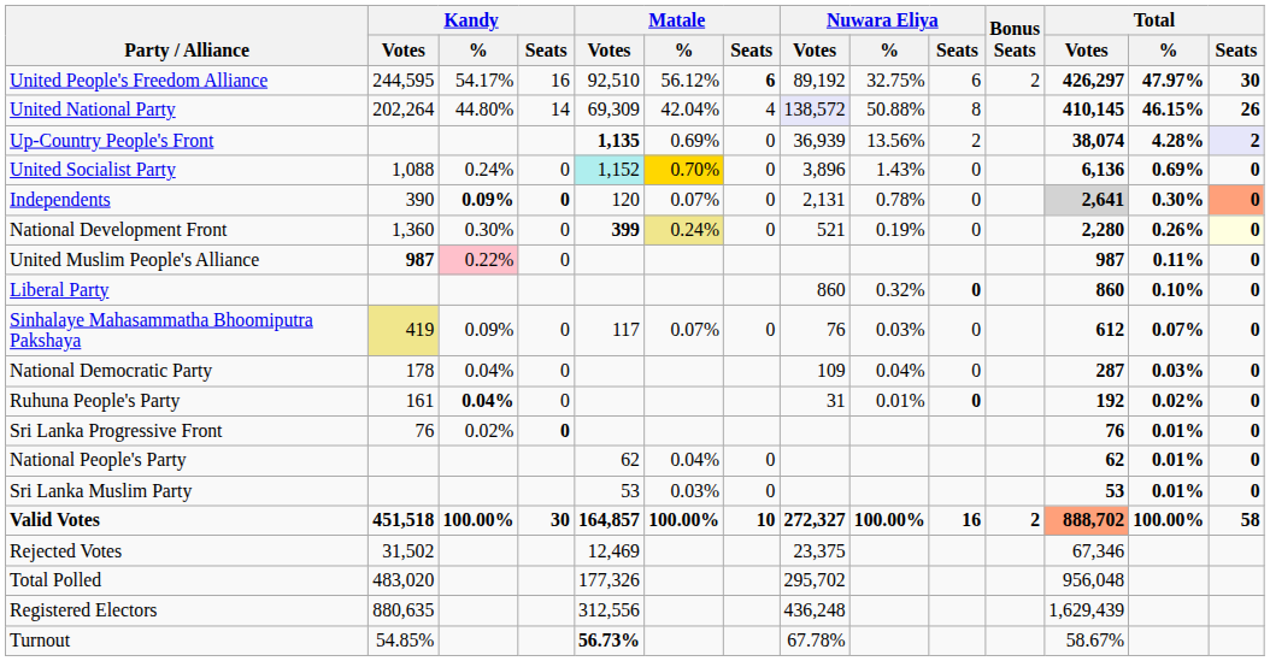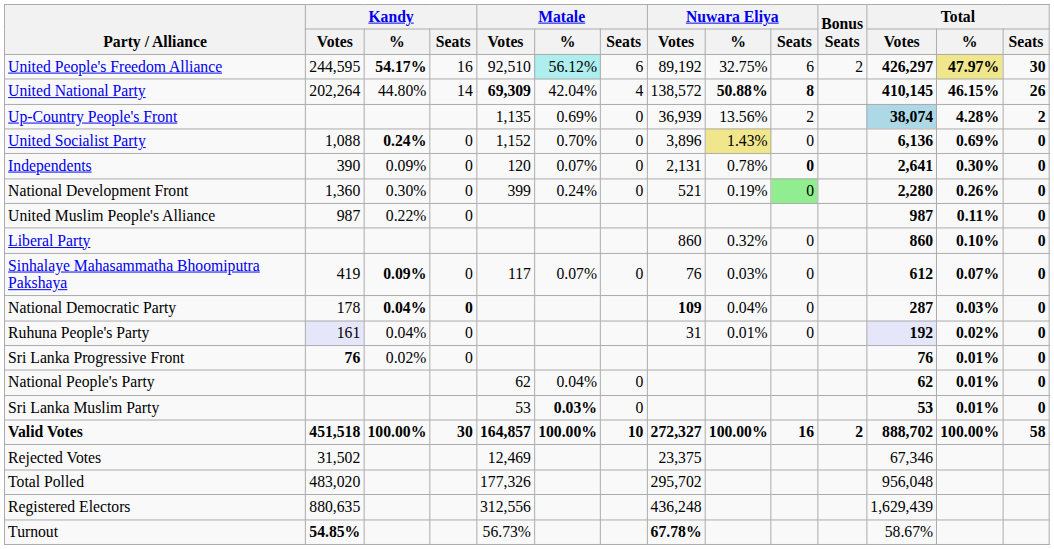United People's Freedom Alliance | Kandy / %: normal -> bold
United People's Freedom Alliance | Matale / %: no background -> paleturquoise background
United People's Freedom Alliance | Matale / Seats: bold -> normal
United People's Freedom Alliance | Total / %: no background -> khaki background
United National Party | Matale / Votes: normal -> bold
United National Party | Nuwara Eliya / Votes: lavender background -> no background
United National Party | Nuwara Eliya / %: normal -> bold
United National Party | Nuwara Eliya / Seats: normal -> bold
Up-Country People's Front | Matale / Votes: bold -> normal
Up-Country People's Front | Total / Votes: no background -> lightblue background
Up-Country People's Front | Total / Seats: lavender background -> no background
United Socialist Party | Kandy / %: normal -> bold
United Socialist Party | Matale / Votes: paleturquoise background -> no background
United Socialist Party | Matale / %: gold background -> no background
United Socialist Party | Nuwara Eliya / %: no background -> khaki background
Independents | Kandy / %: bold -> normal
Independents | Kandy / Seats: bold -> normal
Independents | Nuwara Eliya / Seats: normal -> bold
Independents | Total / Votes: lightgrey background -> no background
Independents | Total / Seats: lightsalmon background -> no background
National Development Front | Matale / Votes: bold -> normal
National Development Front | Matale / %: khaki background -> no background
National Development Front | Nuwara Eliya / Seats: no background -> lightgreen background
National Development Front | Total / Seats: lightyellow background -> no background
United Muslim People's Alliance | Kandy / Votes: bold -> normal
United Muslim People's Alliance | Kandy / %: pink background -> no background
Liberal Party | Nuwara Eliya / Seats: bold -> normal
Sinhalaye Mahasammatha Bhoomiputra Pakshaya | Kandy / Votes: khaki background -> no background
Sinhalaye Mahasammatha Bhoomiputra Pakshaya | Kandy / %: normal -> bold
National Democratic Party | Kandy / %: normal -> bold
National Democratic Party | Kandy / Seats: normal -> bold
National Democratic Party | Nuwara Eliya / Votes: normal -> bold
Ruhuna People's Party | Kandy / Votes: no background -> lavender background
Ruhuna People's Party | Kandy / %: bold -> normal
Ruhuna People's Party | Nuwara Eliya / Seats: bold -> normal
Ruhuna People's Party | Total / Votes: no background -> lavender background
Sri Lanka Progressive Front | Kandy / Votes: normal -> bold
Sri Lanka Progressive Front | Kandy / Seats: bold -> normal
Sri Lanka Muslim Party | Matale / %: normal -> bold
Valid Votes | Total / Votes: lightsalmon background -> no background
Turnout | Kandy / Votes: normal -> bold
Turnout | Matale / Votes: bold -> normal
Turnout | Nuwara Eliya / Votes: normal -> bold
